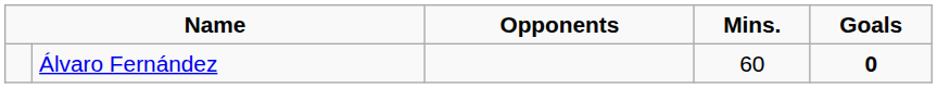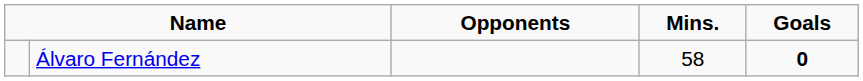Álvaro Fernández | Mins.: 60 -> 58
